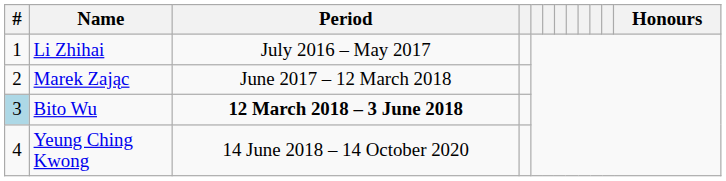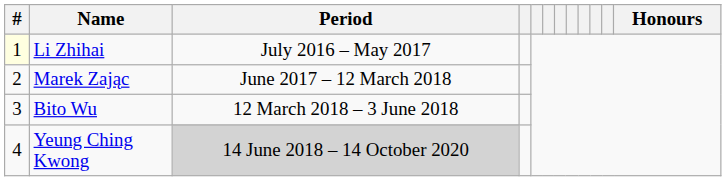Li Zhihai | #: no background -> lightyellow background
Bito Wu | #: lightblue background -> no background
Bito Wu | Period: bold -> normal
Yeung Ching Kwong | Period: no background -> lightgrey background
